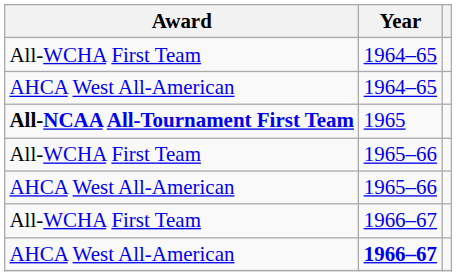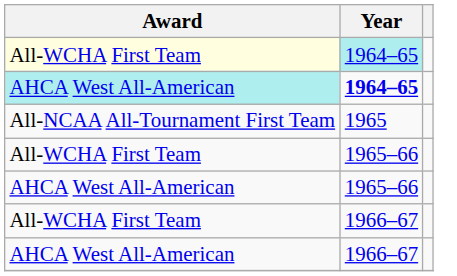row 2 | Award: no background -> lightyellow background
row 2 | Year: no background -> paleturquoise background
row 3 | Award: no background -> paleturquoise background
row 3 | Year: normal -> bold
row 4 | Award: bold -> normal
row 8 | Year: bold -> normal
